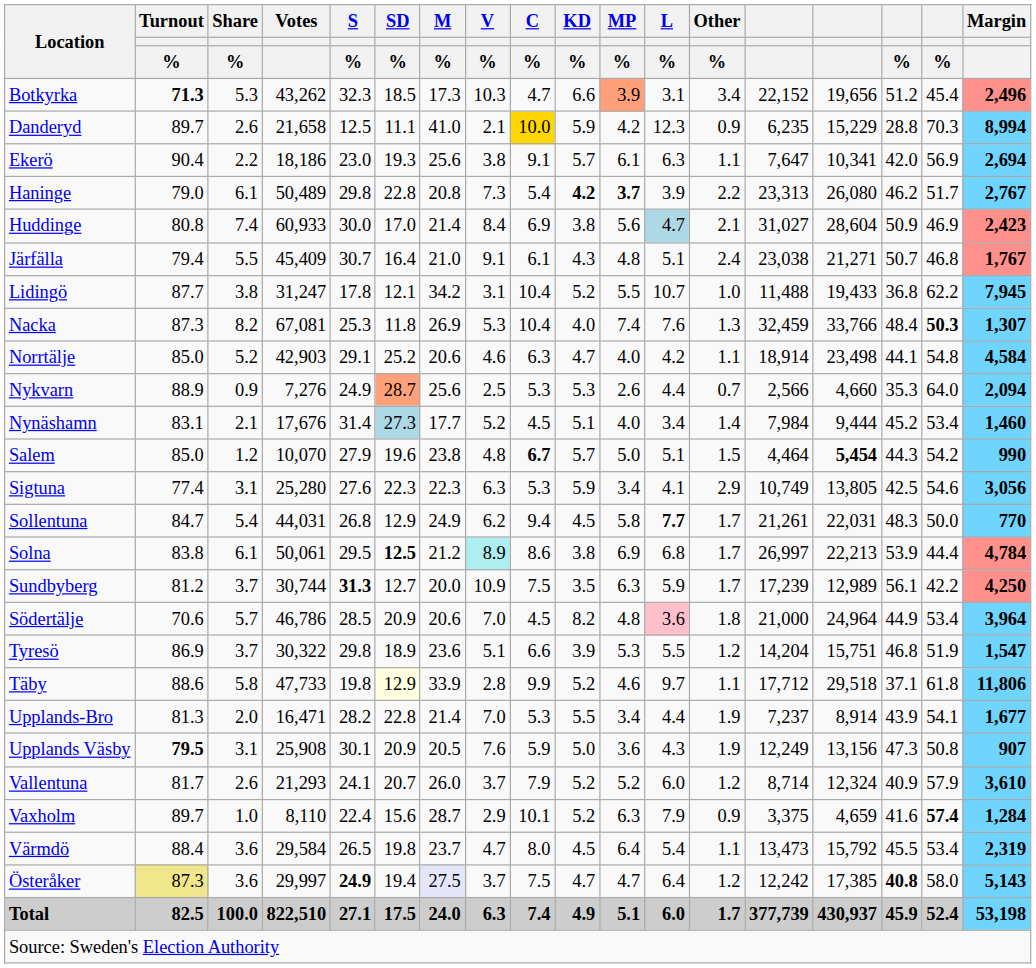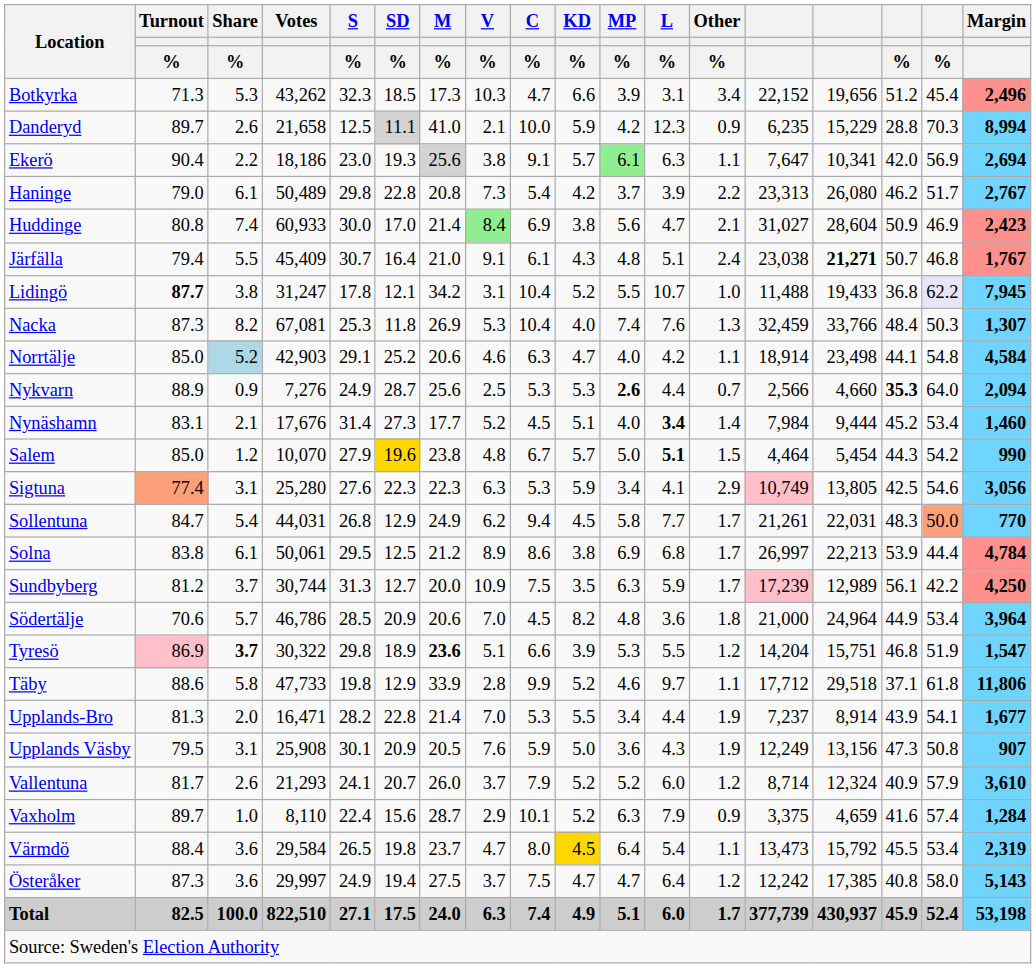Botkyrka | Turnout / %: bold -> normal
Botkyrka | MP / %: lightsalmon background -> no background
Danderyd | SD / %: no background -> lightgrey background
Danderyd | C / %: gold background -> no background
Ekerö | M / %: no background -> lightgrey background
Ekerö | MP / %: no background -> lightgreen background
Haninge | KD / %: bold -> normal
Haninge | MP / %: bold -> normal
Huddinge | V / %: no background -> lightgreen background
Huddinge | L / %: lightblue background -> no background
Järfälla | column 15: normal -> bold
Lidingö | Turnout / %: normal -> bold
Lidingö | column 17: no background -> lavender background
Nacka | column 17: bold -> normal
Norrtälje | Share / %: no background -> lightblue background
Nykvarn | SD / %: lightsalmon background -> no background
Nykvarn | MP / %: normal -> bold
Nykvarn | column 16: normal -> bold
Nynäshamn | SD / %: lightblue background -> no background
Nynäshamn | L / %: normal -> bold
Salem | SD / %: no background -> gold background
Salem | C / %: bold -> normal
Salem | L / %: normal -> bold
Salem | column 15: bold -> normal
Sigtuna | Turnout / %: no background -> lightsalmon background
Sigtuna | column 14: no background -> pink background
Sollentuna | L / %: bold -> normal
Sollentuna | column 17: no background -> lightsalmon background
Solna | SD / %: bold -> normal
Solna | V / %: paleturquoise background -> no background
Sundbyberg | S / %: bold -> normal
Sundbyberg | column 14: no background -> pink background
Södertälje | L / %: pink background -> no background
Tyresö | Turnout / %: no background -> pink background
Tyresö | Share / %: normal -> bold
Tyresö | M / %: normal -> bold
Täby | SD / %: lightyellow background -> no background
Upplands Väsby | Turnout / %: bold -> normal
Vaxholm | column 17: bold -> normal
Värmdö | KD / %: no background -> gold background
Österåker | Turnout / %: khaki background -> no background
Österåker | S / %: bold -> normal
Österåker | M / %: lavender background -> no background
Österåker | column 16: bold -> normal
